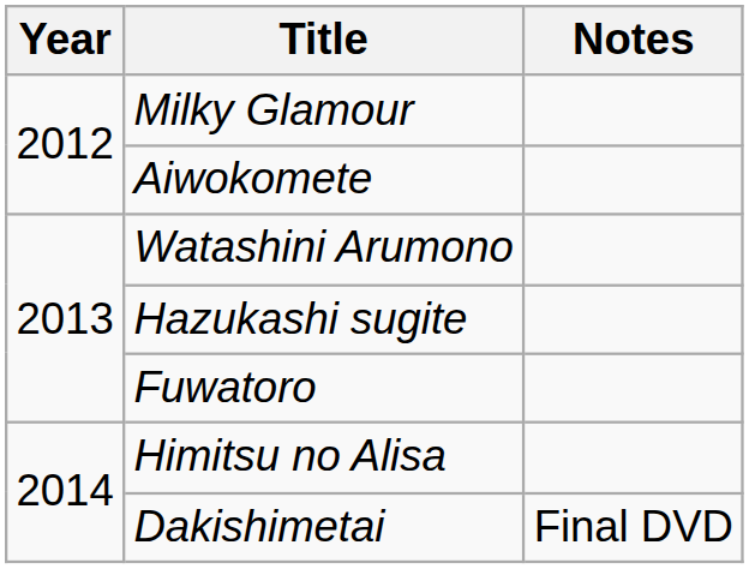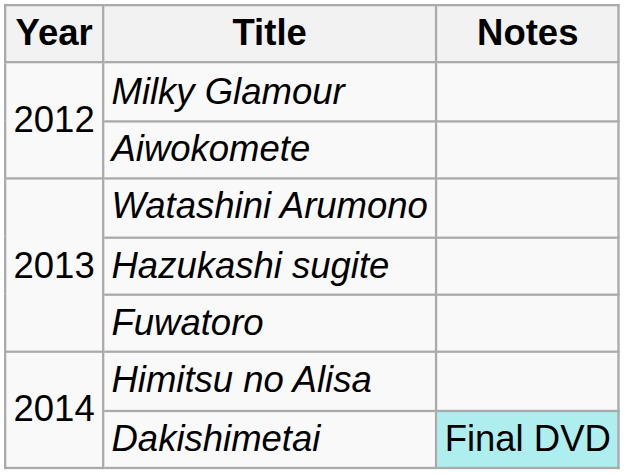Dakishimetai | Notes: no background -> paleturquoise background
